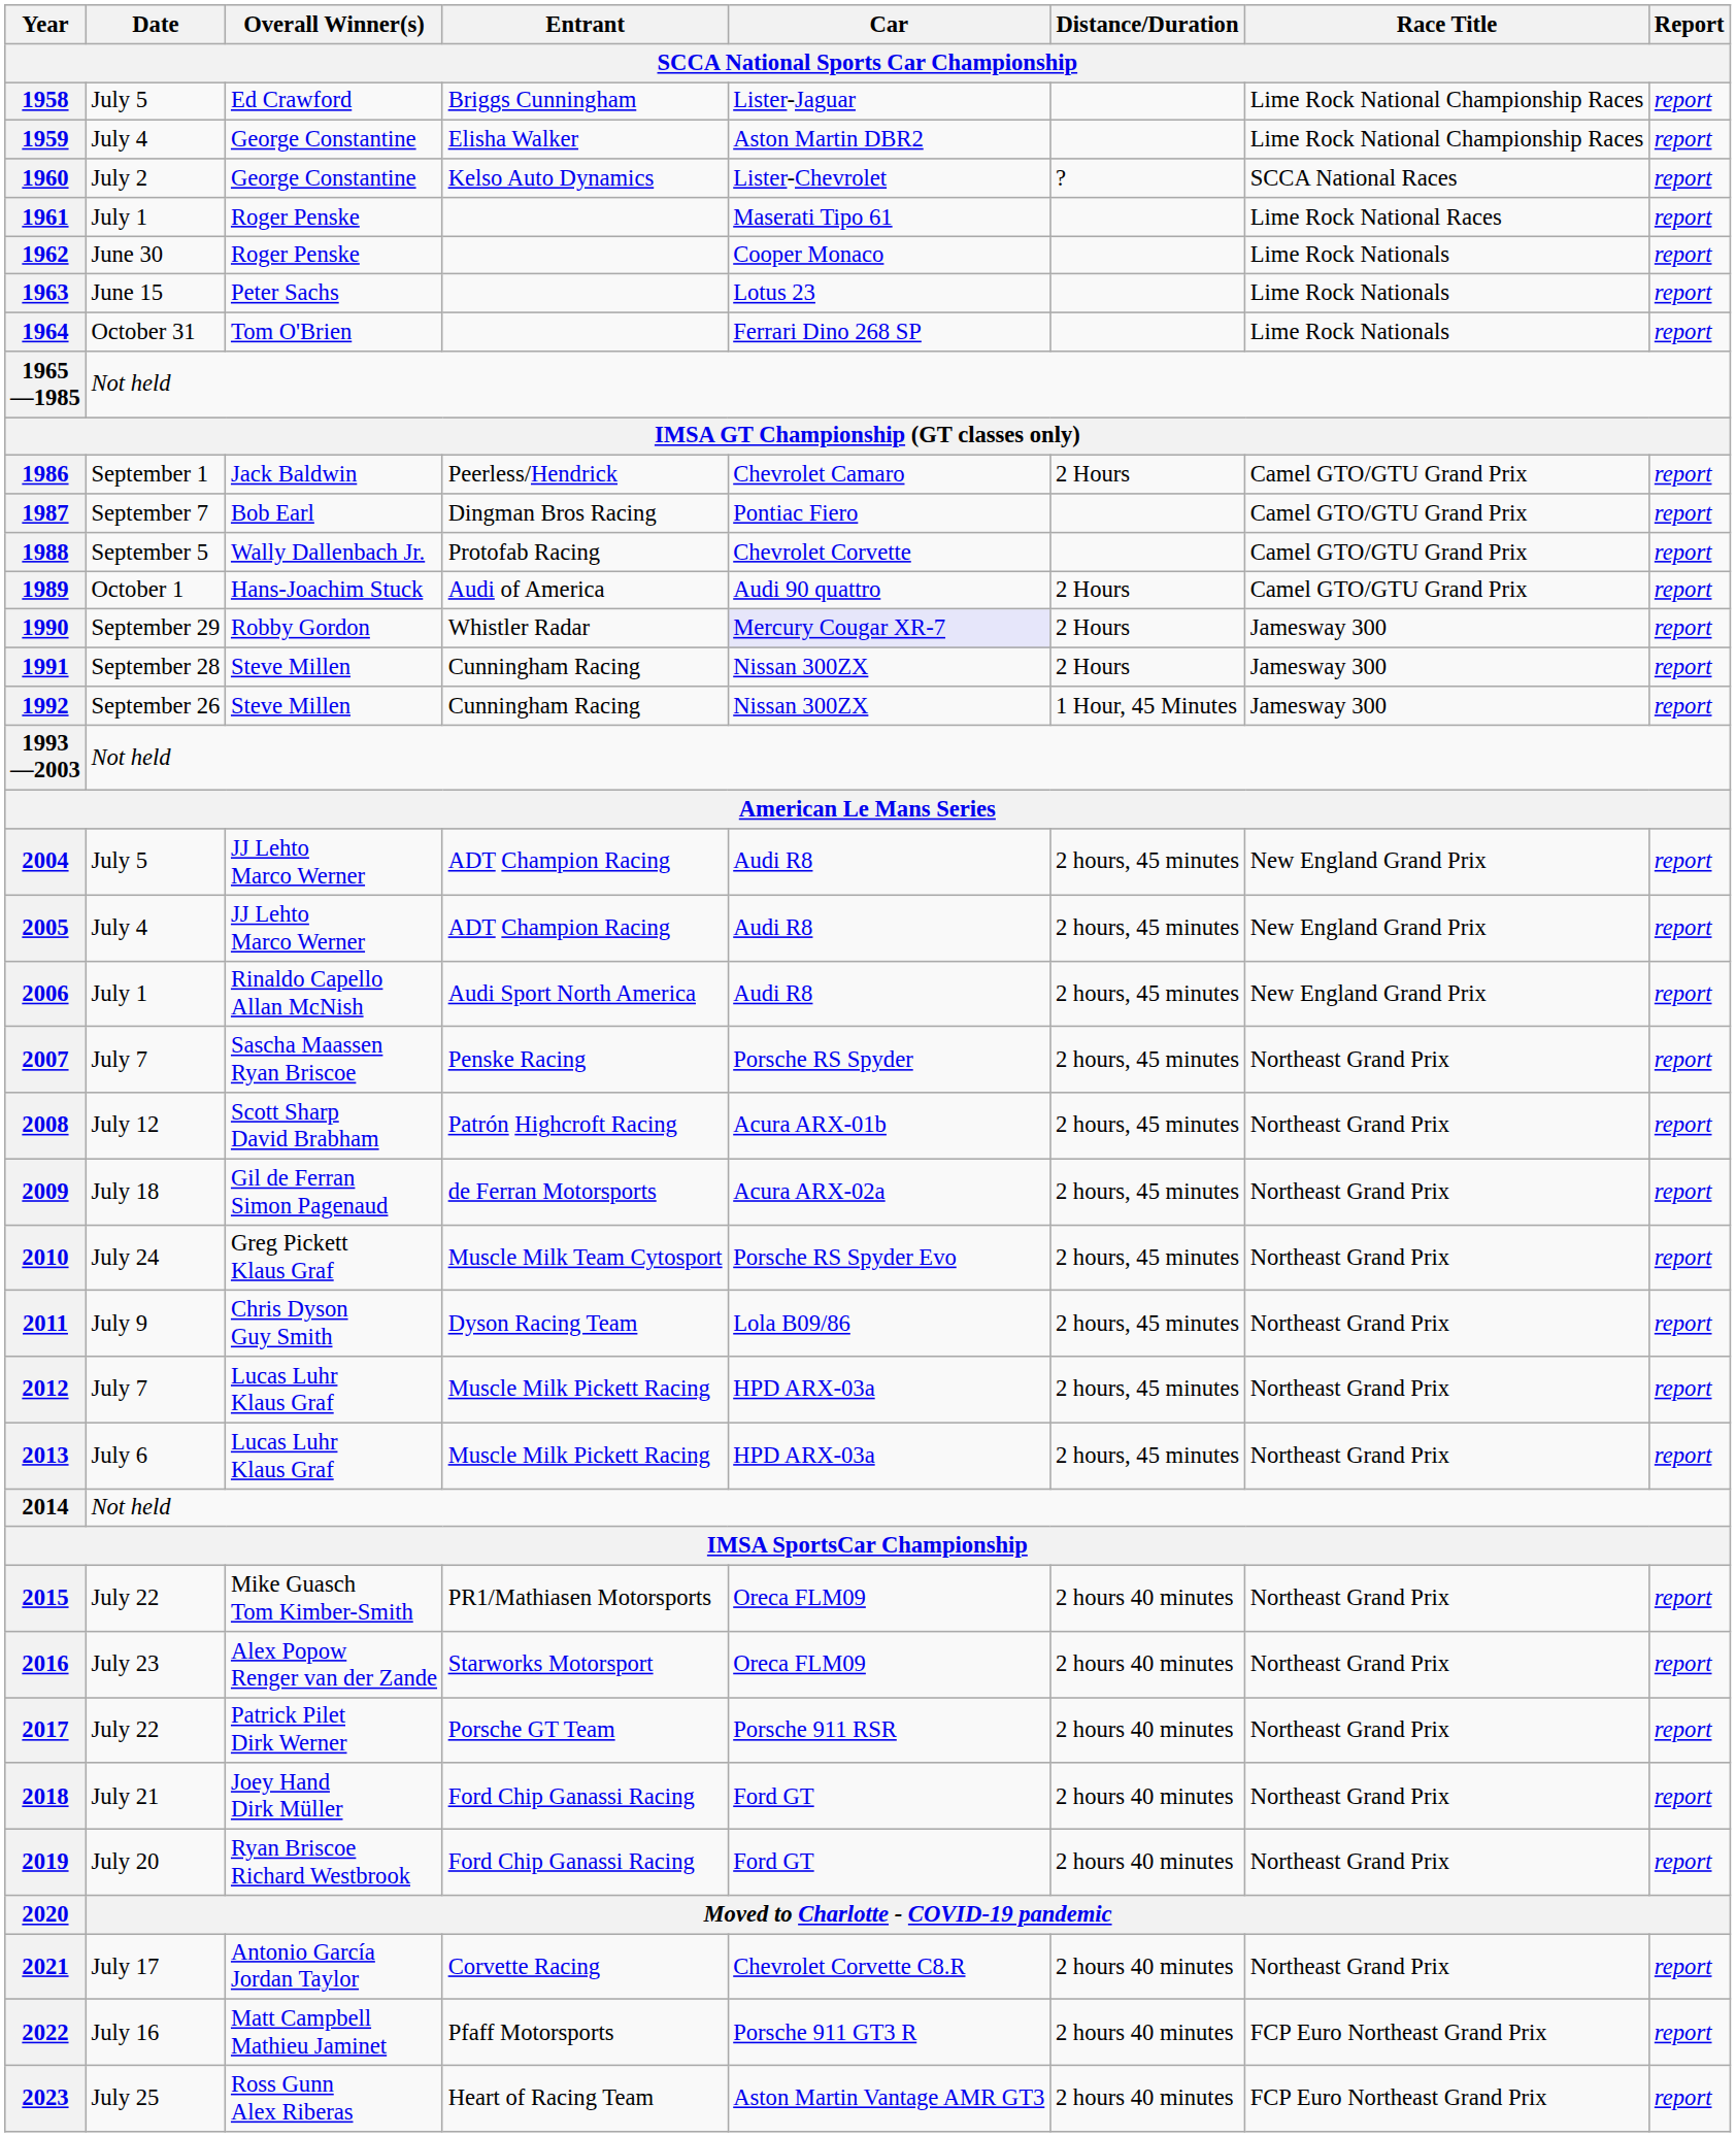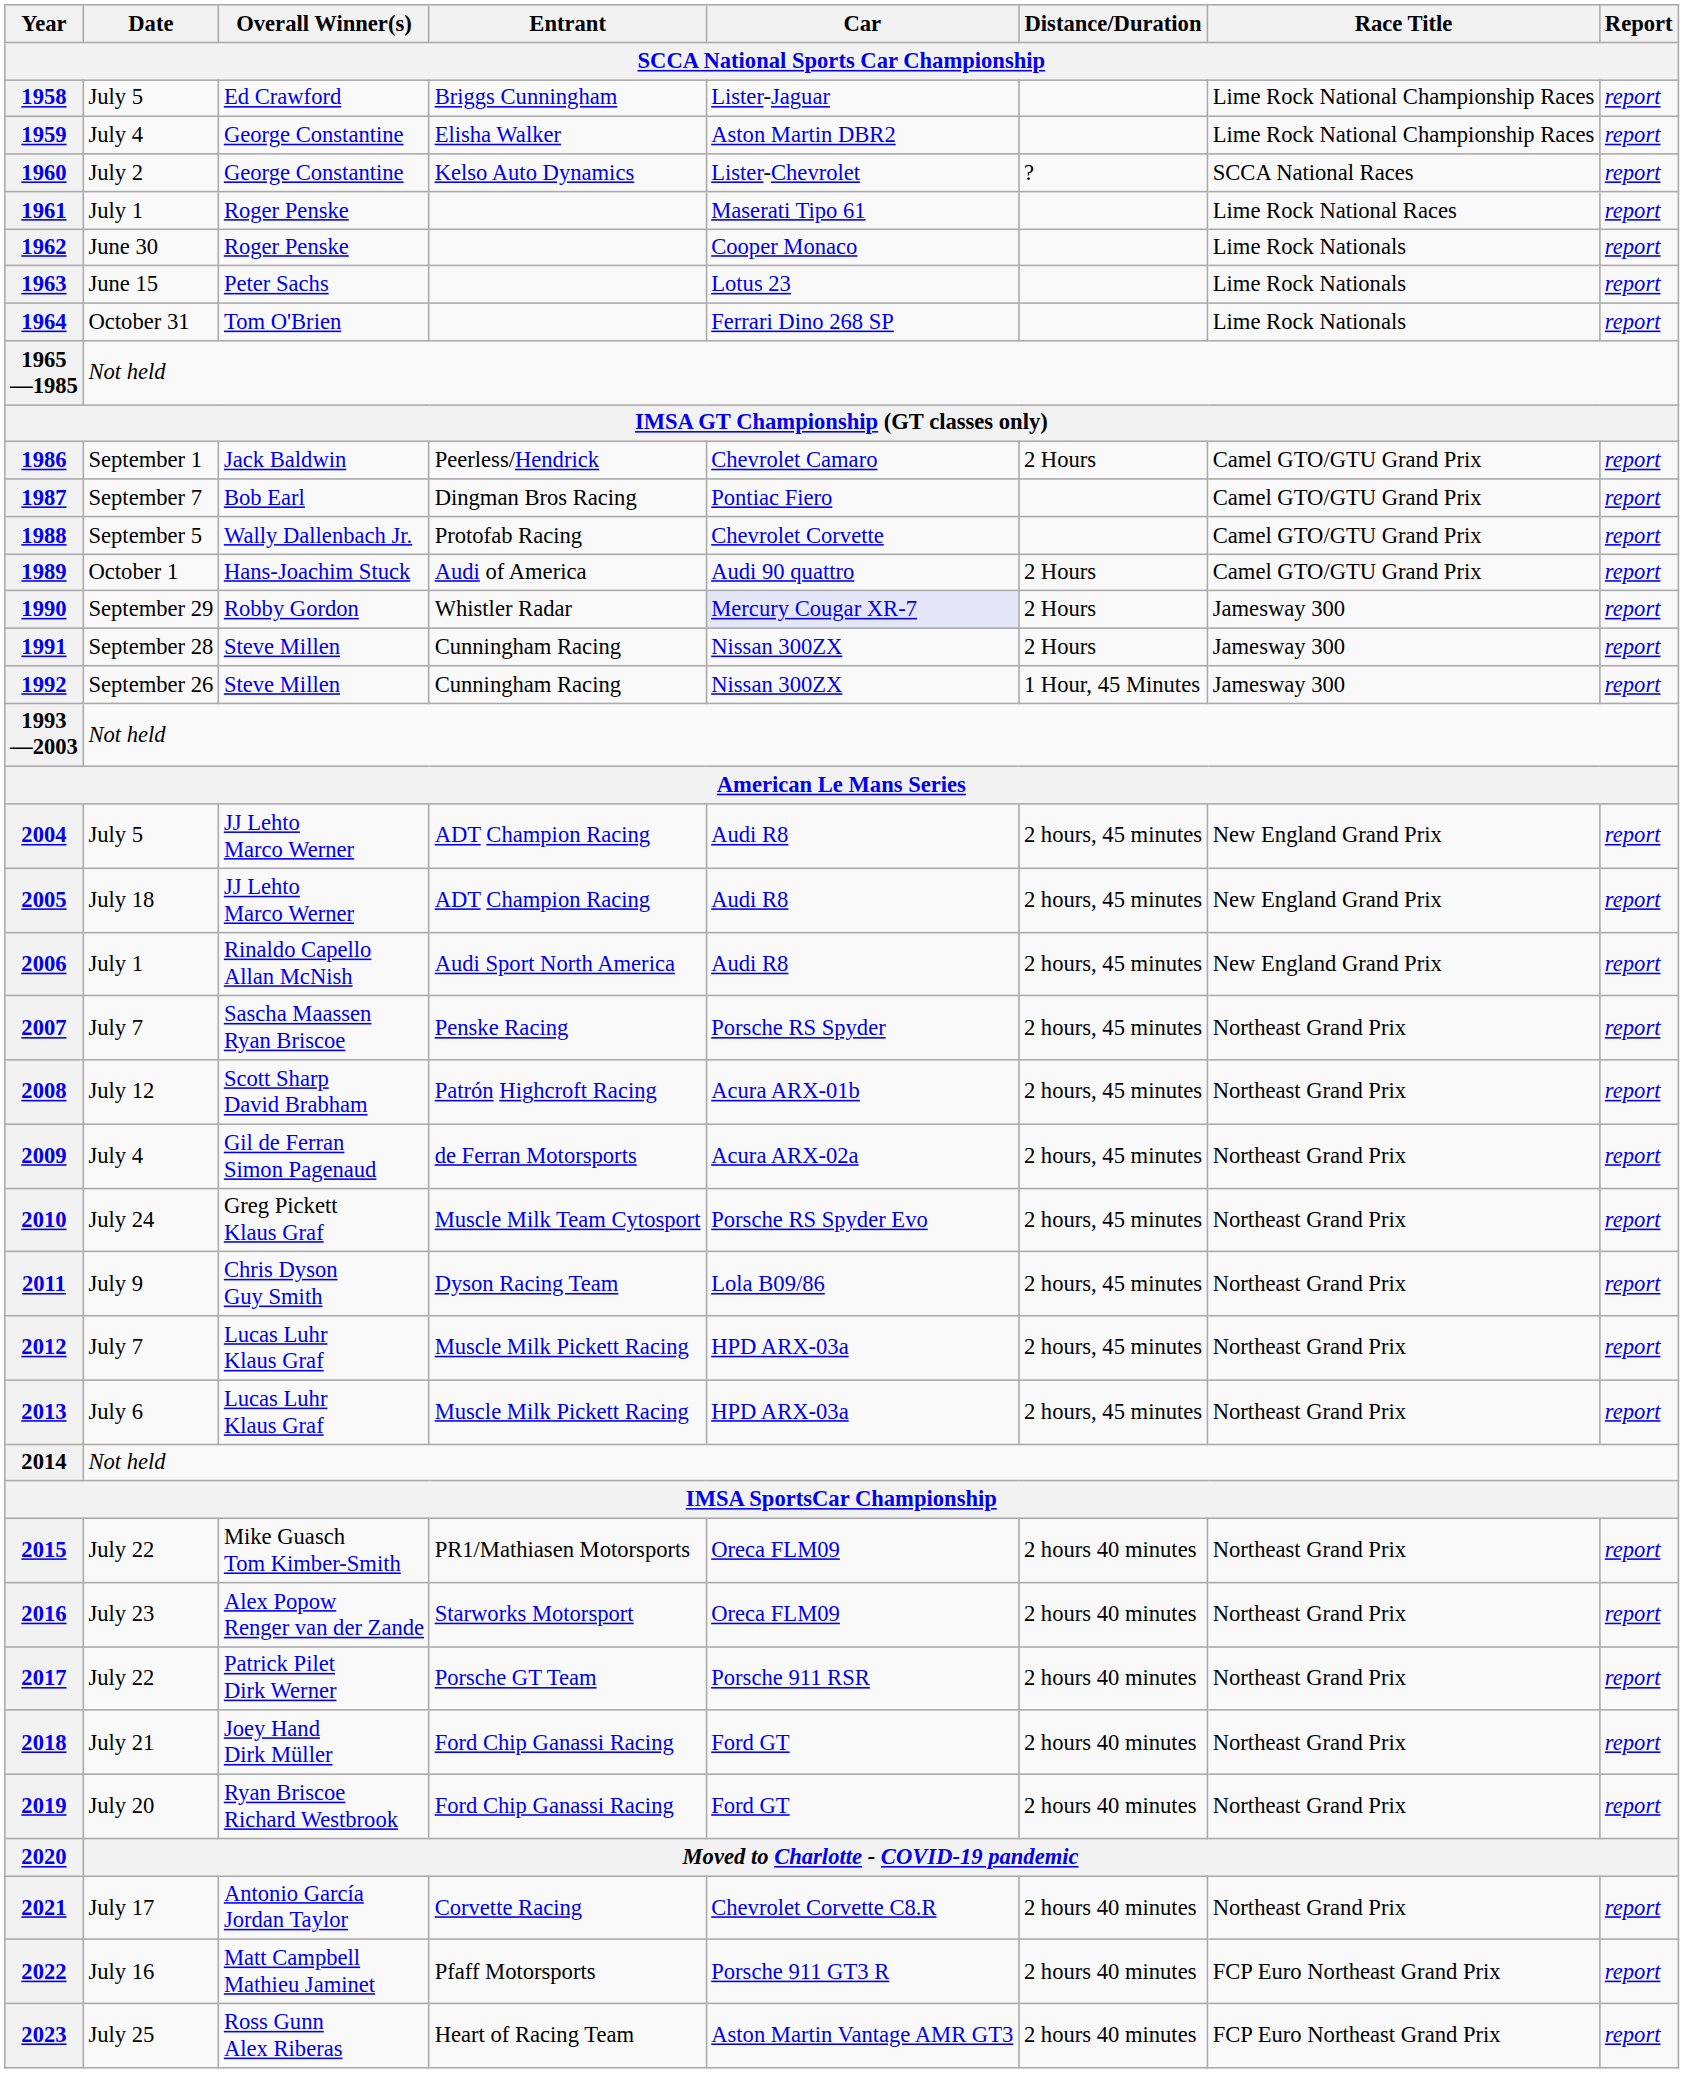2005 | Date: July 4 -> July 18
2009 | Date: July 18 -> July 4
